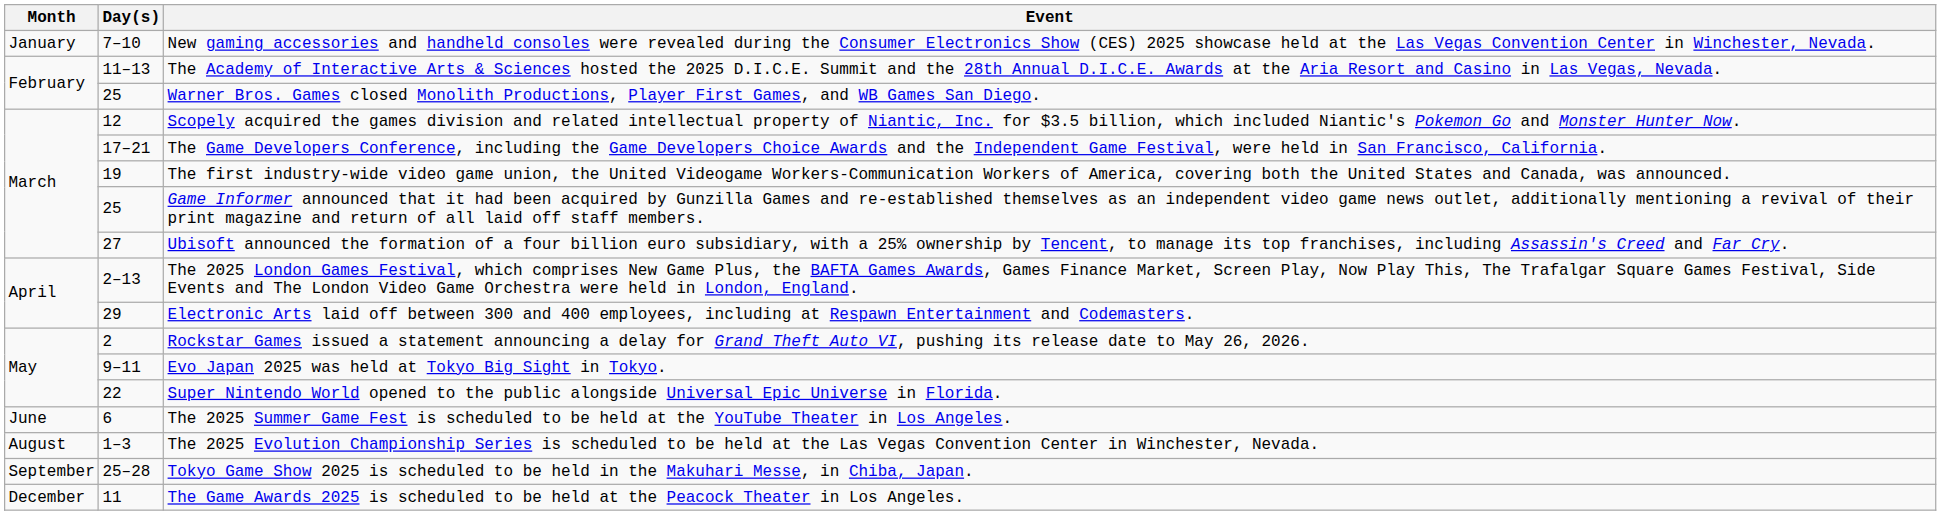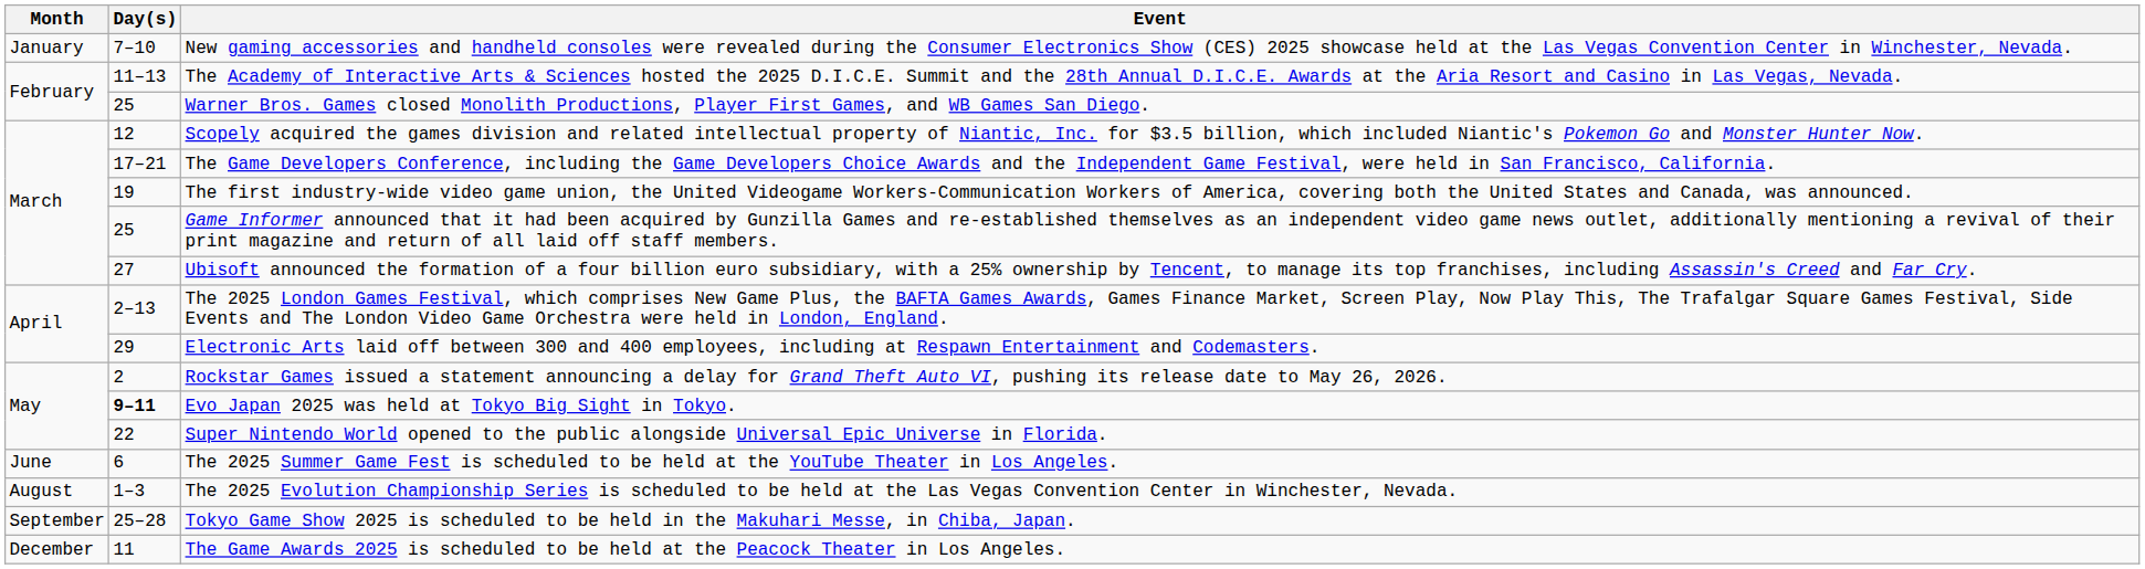Evo Japan 2025 was held at Tokyo Big Sight in Tokyo. | Day(s): normal -> bold
